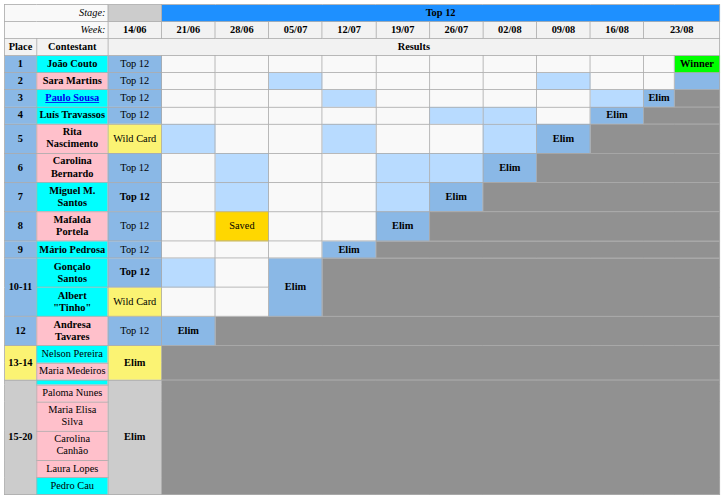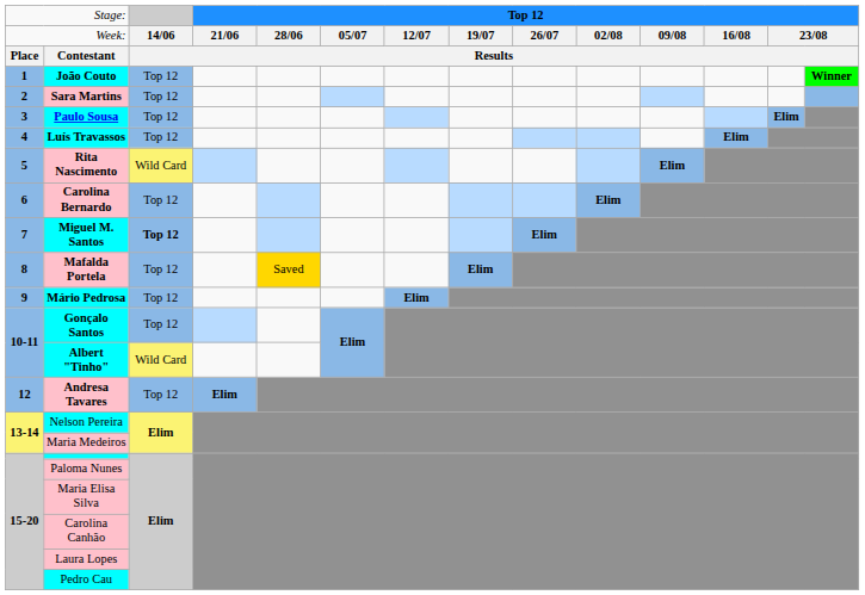Gonçalo Santos | column 3: bold -> normal
